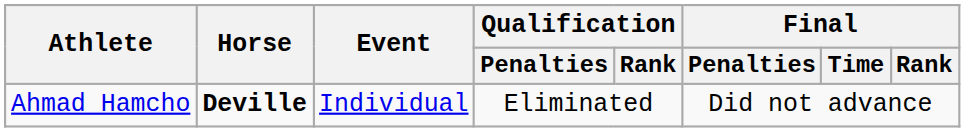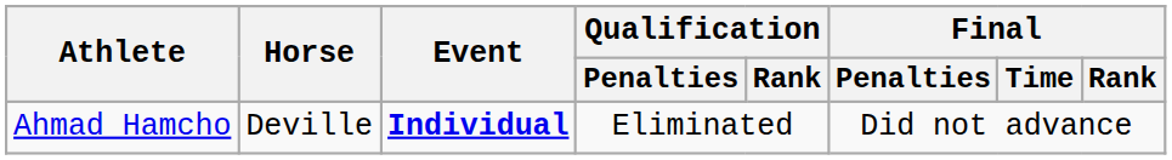Ahmad Hamcho | Horse: bold -> normal
Ahmad Hamcho | Event: normal -> bold
